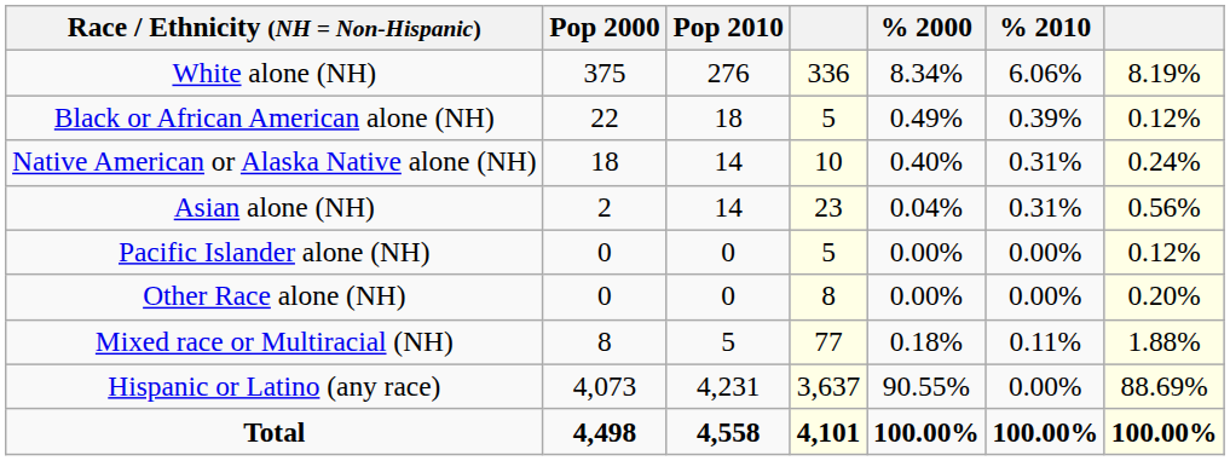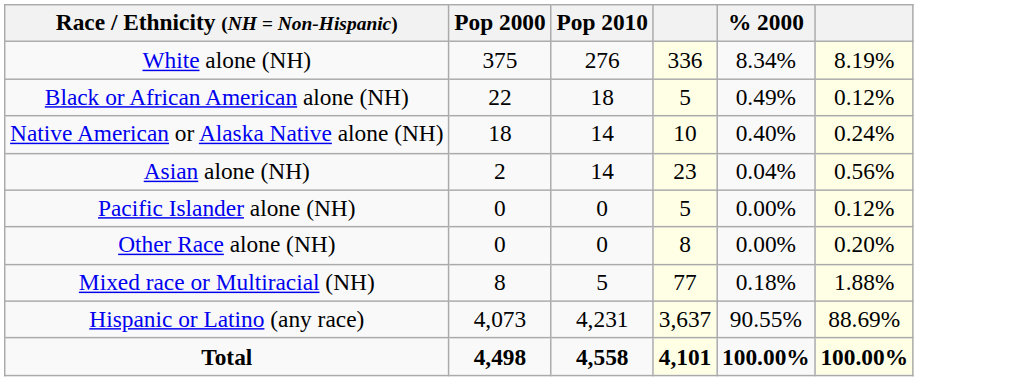- column: % 2010 | 6.06% | 0.39% | 0.31% | 0.31% | 0.00% | 0.00% | 0.11% | 0.00% | 100.00%
